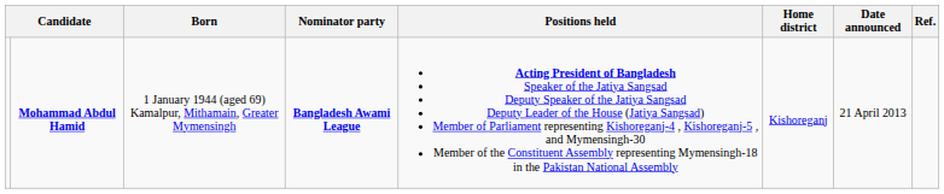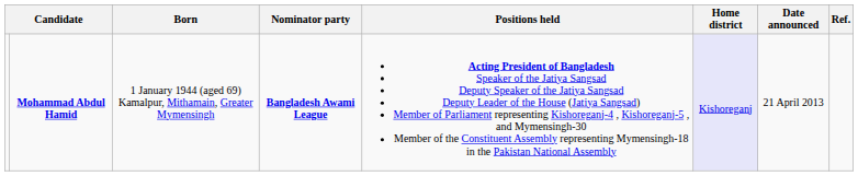Mohammad Abdul Hamid | Home district: no background -> lavender background
